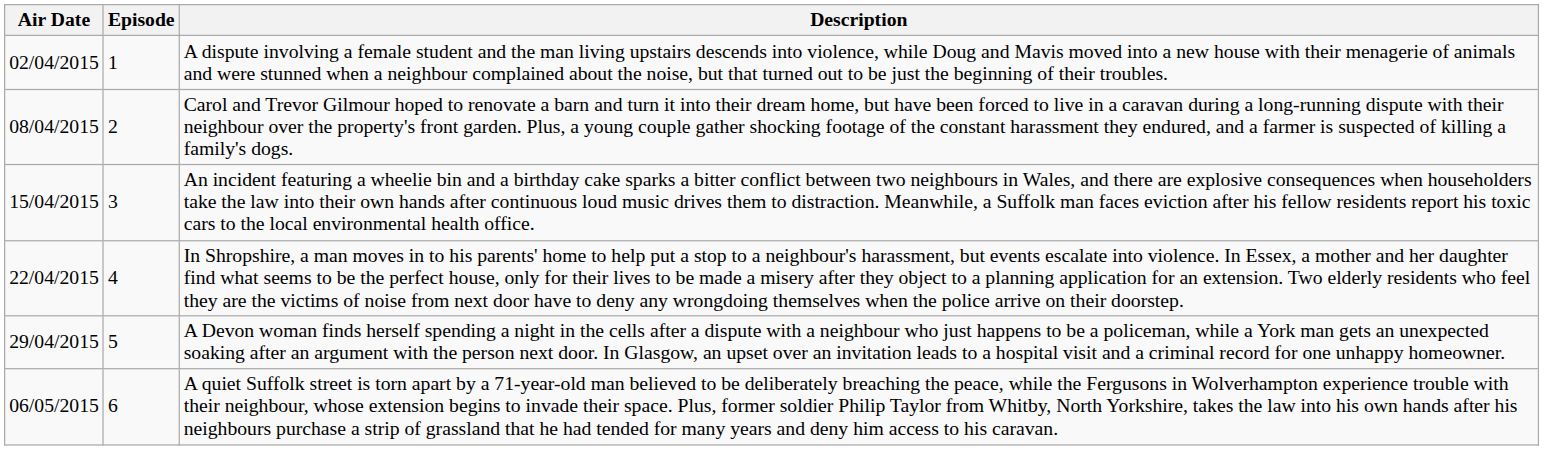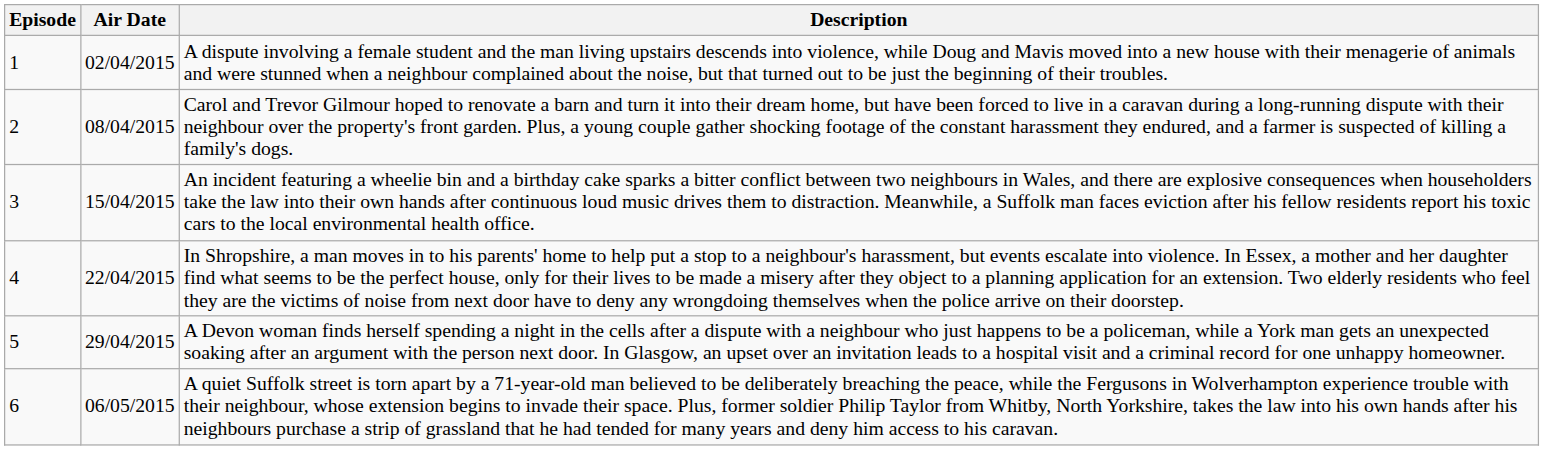columns swapped: Episode <-> Air Date
